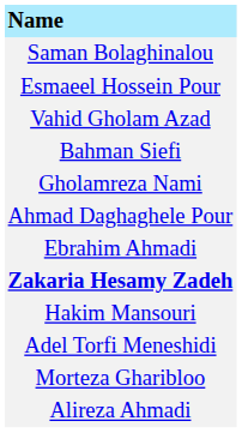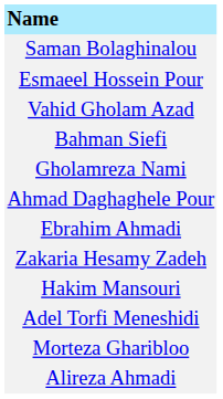row 9 | column 1: bold -> normal
